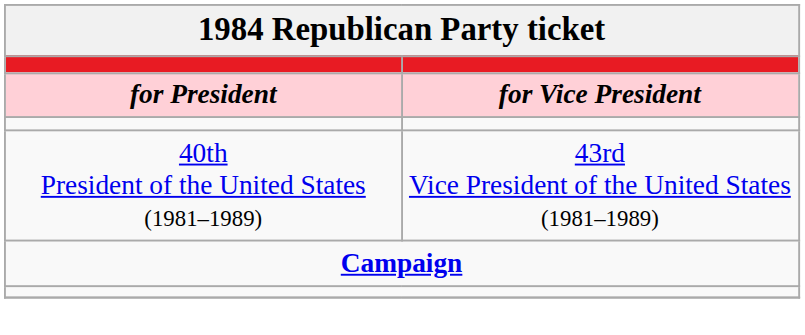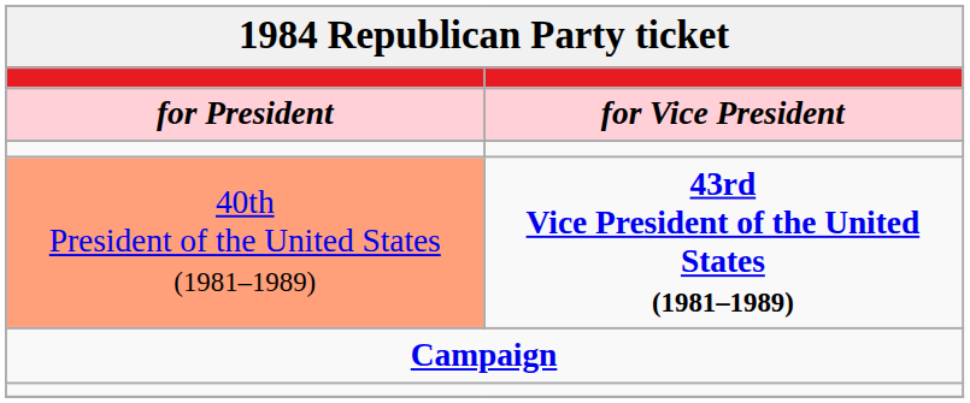40th President of the United States (1981–1989) | column 1: no background -> lightsalmon background
40th President of the United States (1981–1989) | column 2: normal -> bold
